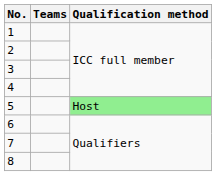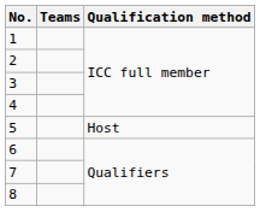5 | Qualification method: lightgreen background -> no background
